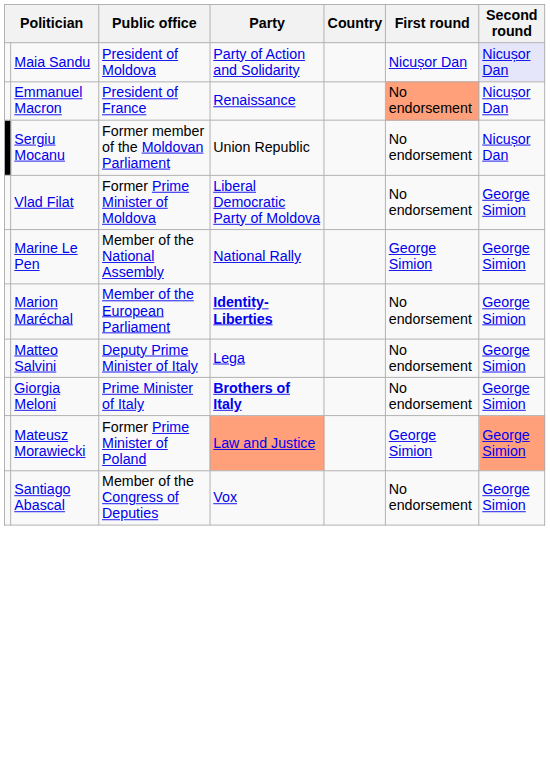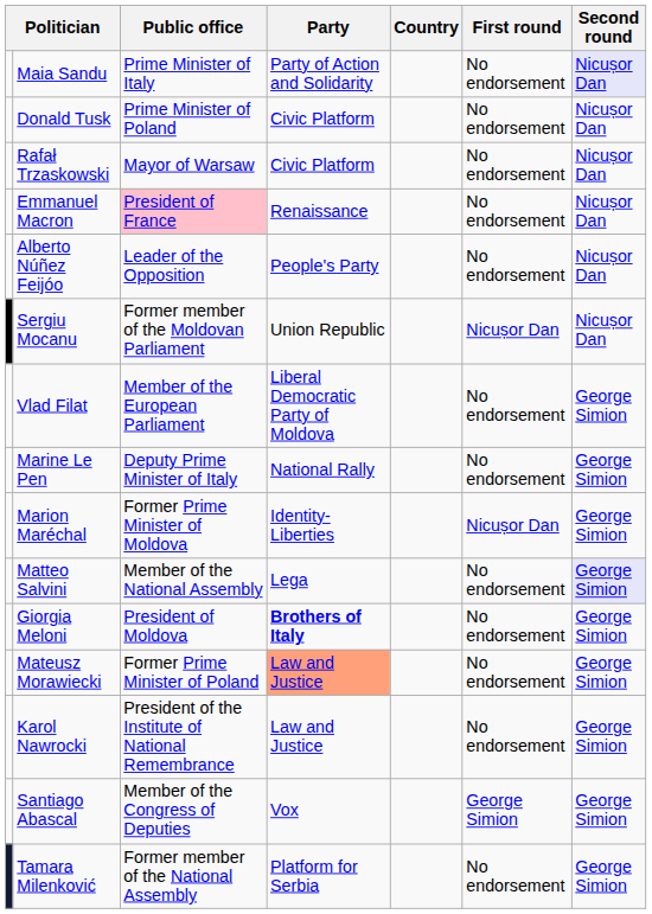Maia Sandu | Public office: President of Moldova -> Prime Minister of Italy
Maia Sandu | First round: Nicușor Dan -> No endorsement
+ row: Donald Tusk | Prime Minister of Poland | Civic Platform | No endorsement | Nicușor Dan
+ row: Rafał Trzaskowski | Mayor of Warsaw | Civic Platform | No endorsement | Nicușor Dan
Emmanuel Macron | Public office: no background -> pink background
Emmanuel Macron | First round: lightsalmon background -> no background
+ row: Alberto Núñez Feijóo | Leader of the Opposition | People's Party | No endorsement | Nicușor Dan
Sergiu Mocanu | First round: No endorsement -> Nicușor Dan
Vlad Filat | Public office: Former Prime Minister of Moldova -> Member of the European Parliament
Marine Le Pen | Public office: Member of the National Assembly -> Deputy Prime Minister of Italy
Marine Le Pen | First round: George Simion -> No endorsement
Marion Maréchal | Public office: Member of the European Parliament -> Former Prime Minister of Moldova
Marion Maréchal | Party: bold -> normal
Marion Maréchal | First round: No endorsement -> Nicușor Dan
Matteo Salvini | Public office: Deputy Prime Minister of Italy -> Member of the National Assembly
Matteo Salvini | Second round: no background -> lavender background
Giorgia Meloni | Public office: Prime Minister of Italy -> President of Moldova
Mateusz Morawiecki | First round: George Simion -> No endorsement
Mateusz Morawiecki | Second round: lightsalmon background -> no background
+ row: Karol Nawrocki | President of the Institute of National Remembrance | Law and Justice | No endorsement | George Simion
Santiago Abascal | First round: No endorsement -> George Simion
+ row: Tamara Milenković | Former member of the National Assembly | Platform for Serbia | No endorsement | George Simion
